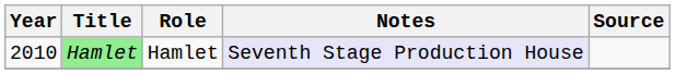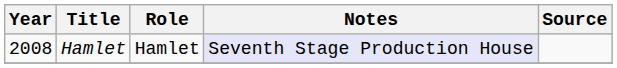row 2 | Year: 2010 -> 2008
row 2 | Title: lightgreen background -> no background
